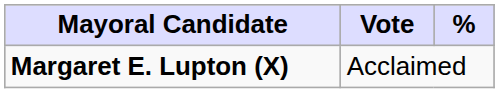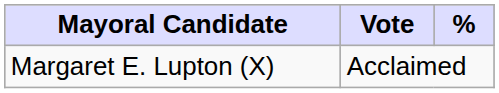Margaret E. Lupton (X) | Mayoral Candidate: bold -> normal
